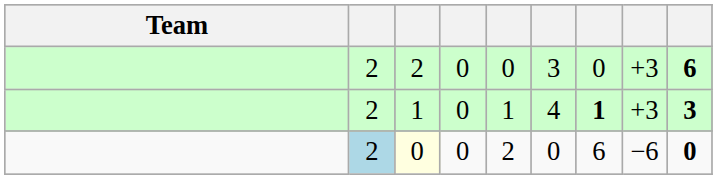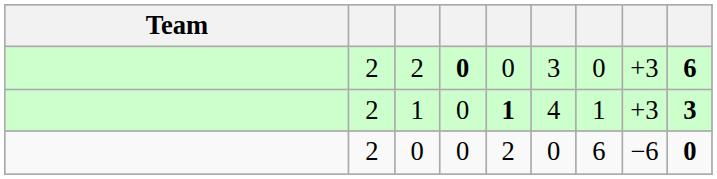row 2 | column 4: normal -> bold
row 3 | column 5: normal -> bold
row 3 | column 7: bold -> normal
row 4 | column 2: lightblue background -> no background
row 4 | column 3: lightyellow background -> no background
